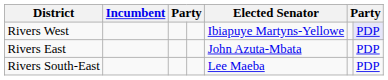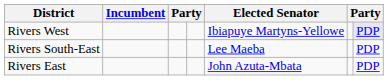rows swapped: Rivers South-East <-> Rivers East
